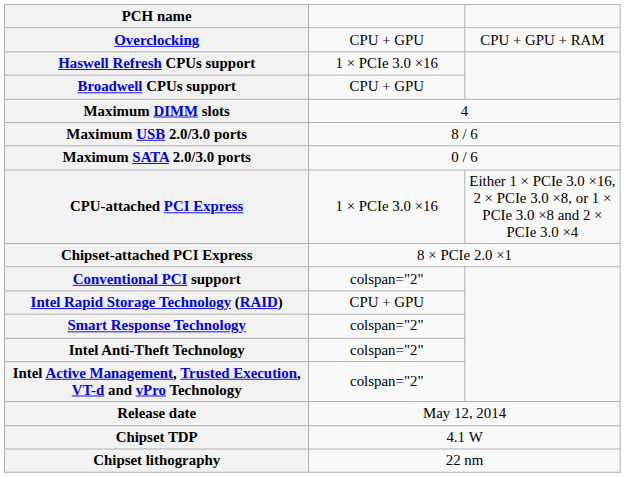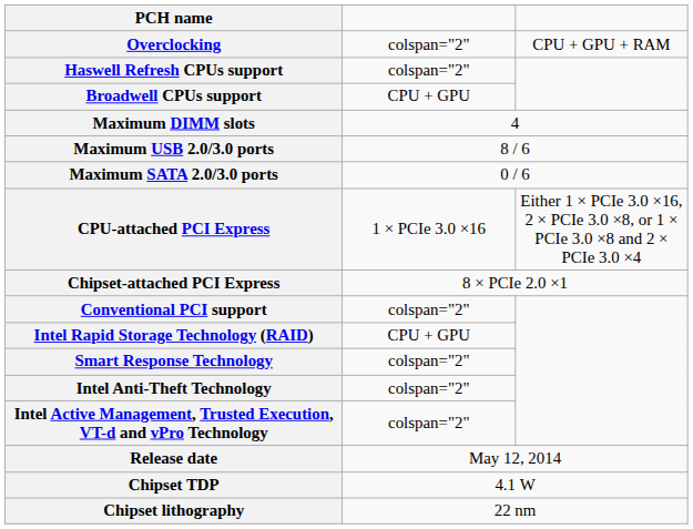Overclocking | column 2: CPU + GPU -> colspan="2"
Haswell Refresh CPUs support | column 2: 1 × PCIe 3.0 ×16 -> colspan="2"
